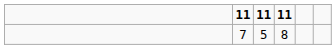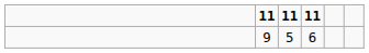row 2 | column 2: 7 -> 9
row 2 | column 4: 8 -> 6
